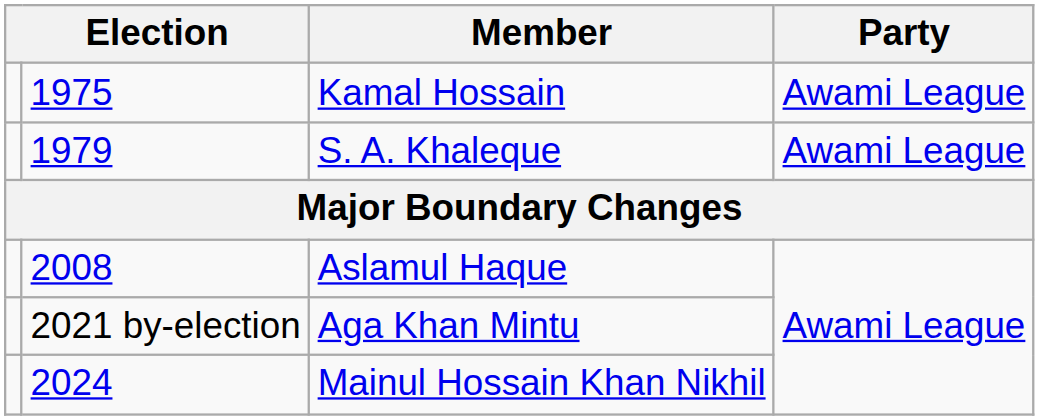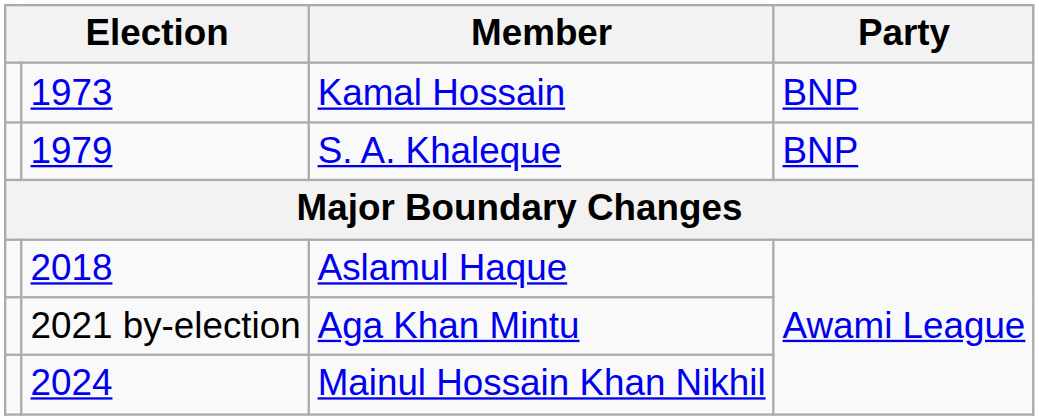Kamal Hossain | column 2: 1975 -> 1973
Kamal Hossain | Party: Awami League -> BNP
S. A. Khaleque | Party: Awami League -> BNP
Aslamul Haque | column 2: 2008 -> 2018
